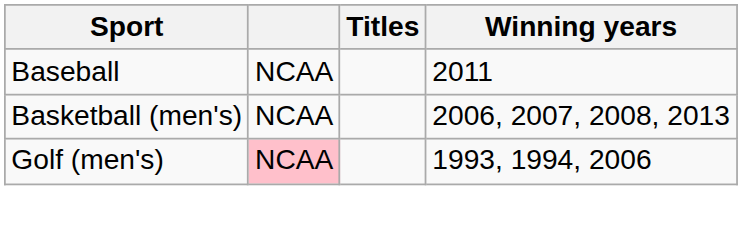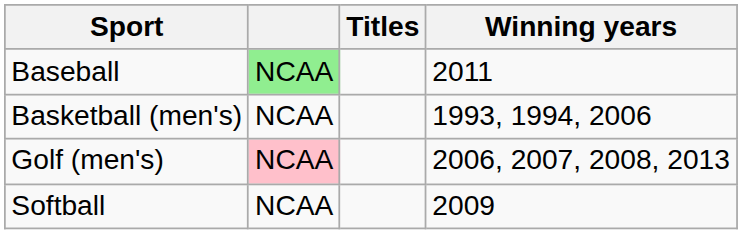Baseball | column 2: no background -> lightgreen background
Basketball (men's) | Winning years: 2006, 2007, 2008, 2013 -> 1993, 1994, 2006
Golf (men's) | Winning years: 1993, 1994, 2006 -> 2006, 2007, 2008, 2013
+ row: Softball | NCAA | 2009
